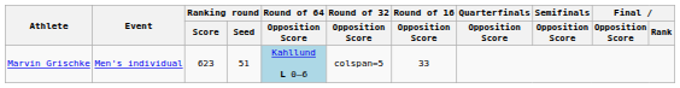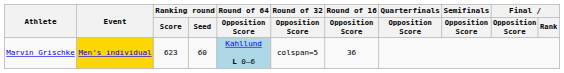Marvin Grischke | Event: no background -> gold background
Marvin Grischke | Ranking round / Seed: 51 -> 60
Marvin Grischke | Round of 16 / Opposition Score: 33 -> 36
